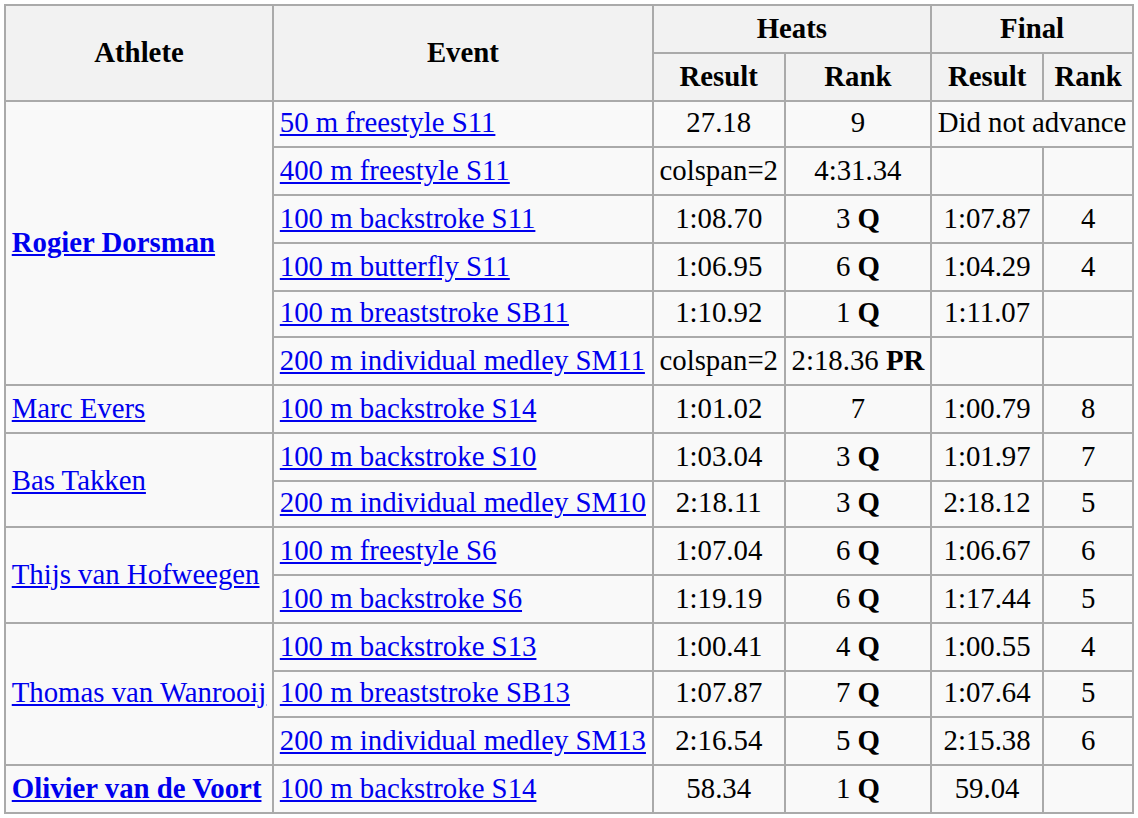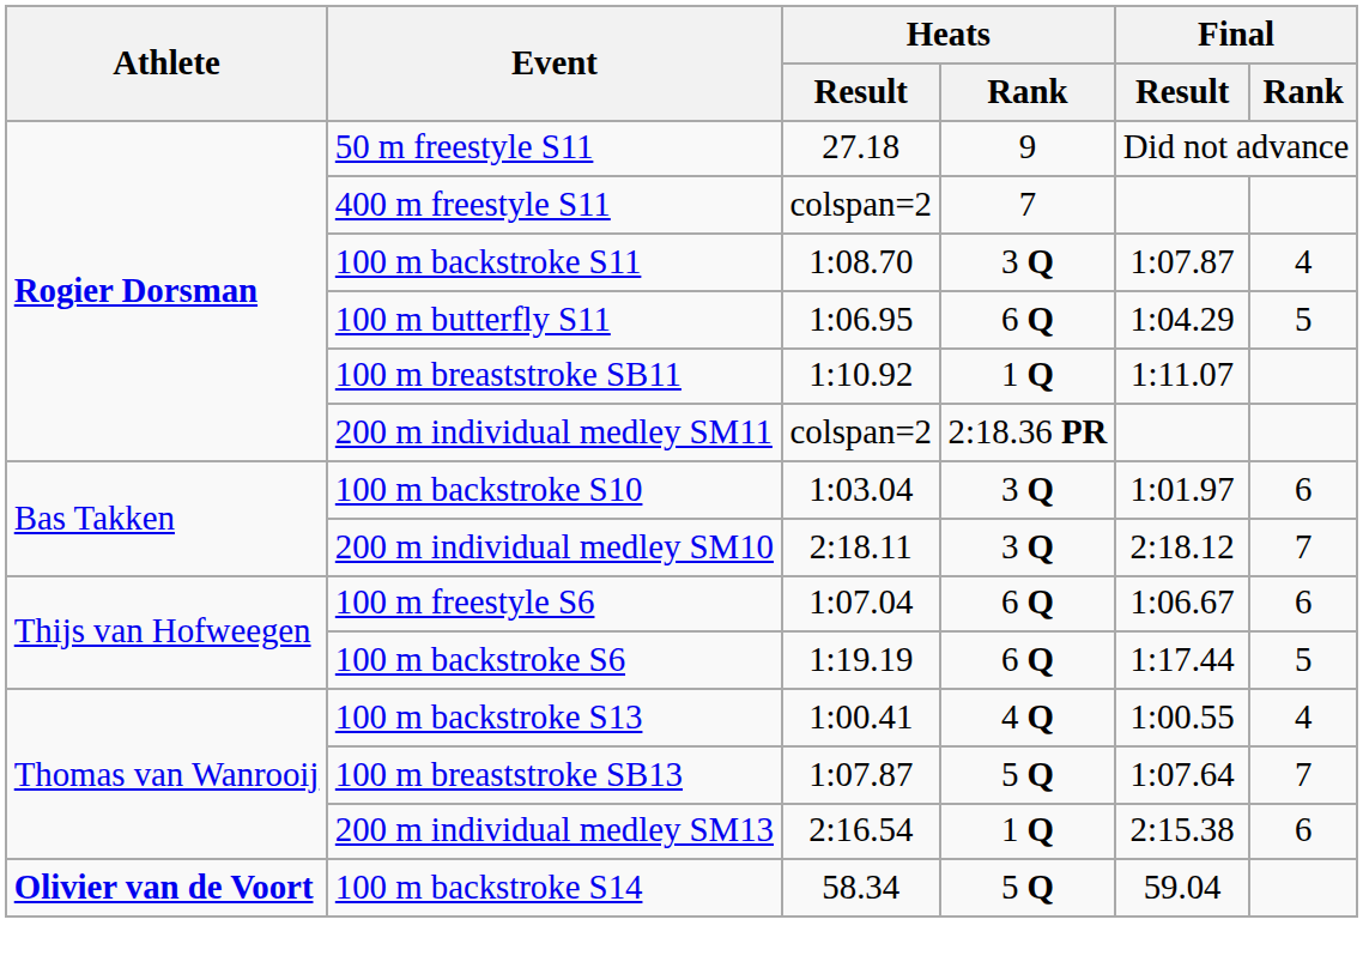400 m freestyle S11 | Heats / Rank: 4:31.34 -> 7
100 m butterfly S11 | Final / Rank: 4 -> 5
- row: Marc Evers | 100 m backstroke S14 | 1:01.02 | 7 | 1:00.79 | 8
100 m backstroke S10 | Final / Rank: 7 -> 6
200 m individual medley SM10 | Final / Rank: 5 -> 7
100 m breaststroke SB13 | Heats / Rank: 7 Q -> 5 Q
100 m breaststroke SB13 | Final / Rank: 5 -> 7
200 m individual medley SM13 | Heats / Rank: 5 Q -> 1 Q
100 m backstroke S14 / 58.34 | Heats / Rank: 1 Q -> 5 Q
